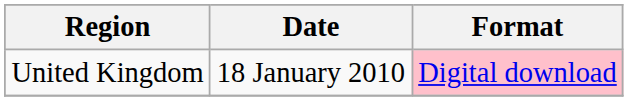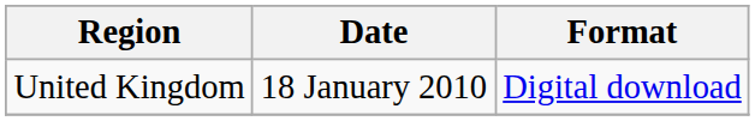United Kingdom | Format: pink background -> no background
